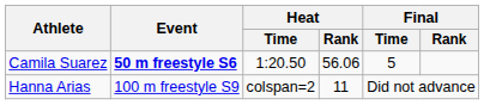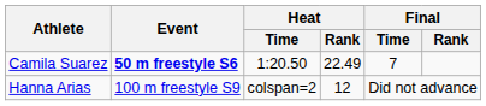Camila Suarez | Heat / Rank: 56.06 -> 22.49
Camila Suarez | Final / Time: 5 -> 7
Hanna Arias | Heat / Rank: 11 -> 12
